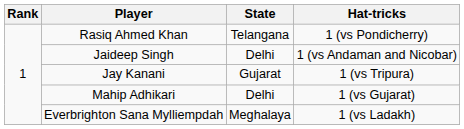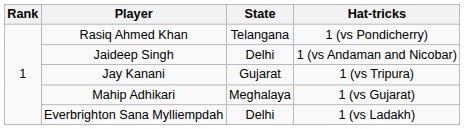Mahip Adhikari | State: Delhi -> Meghalaya
Everbrighton Sana Mylliempdah | State: Meghalaya -> Delhi
